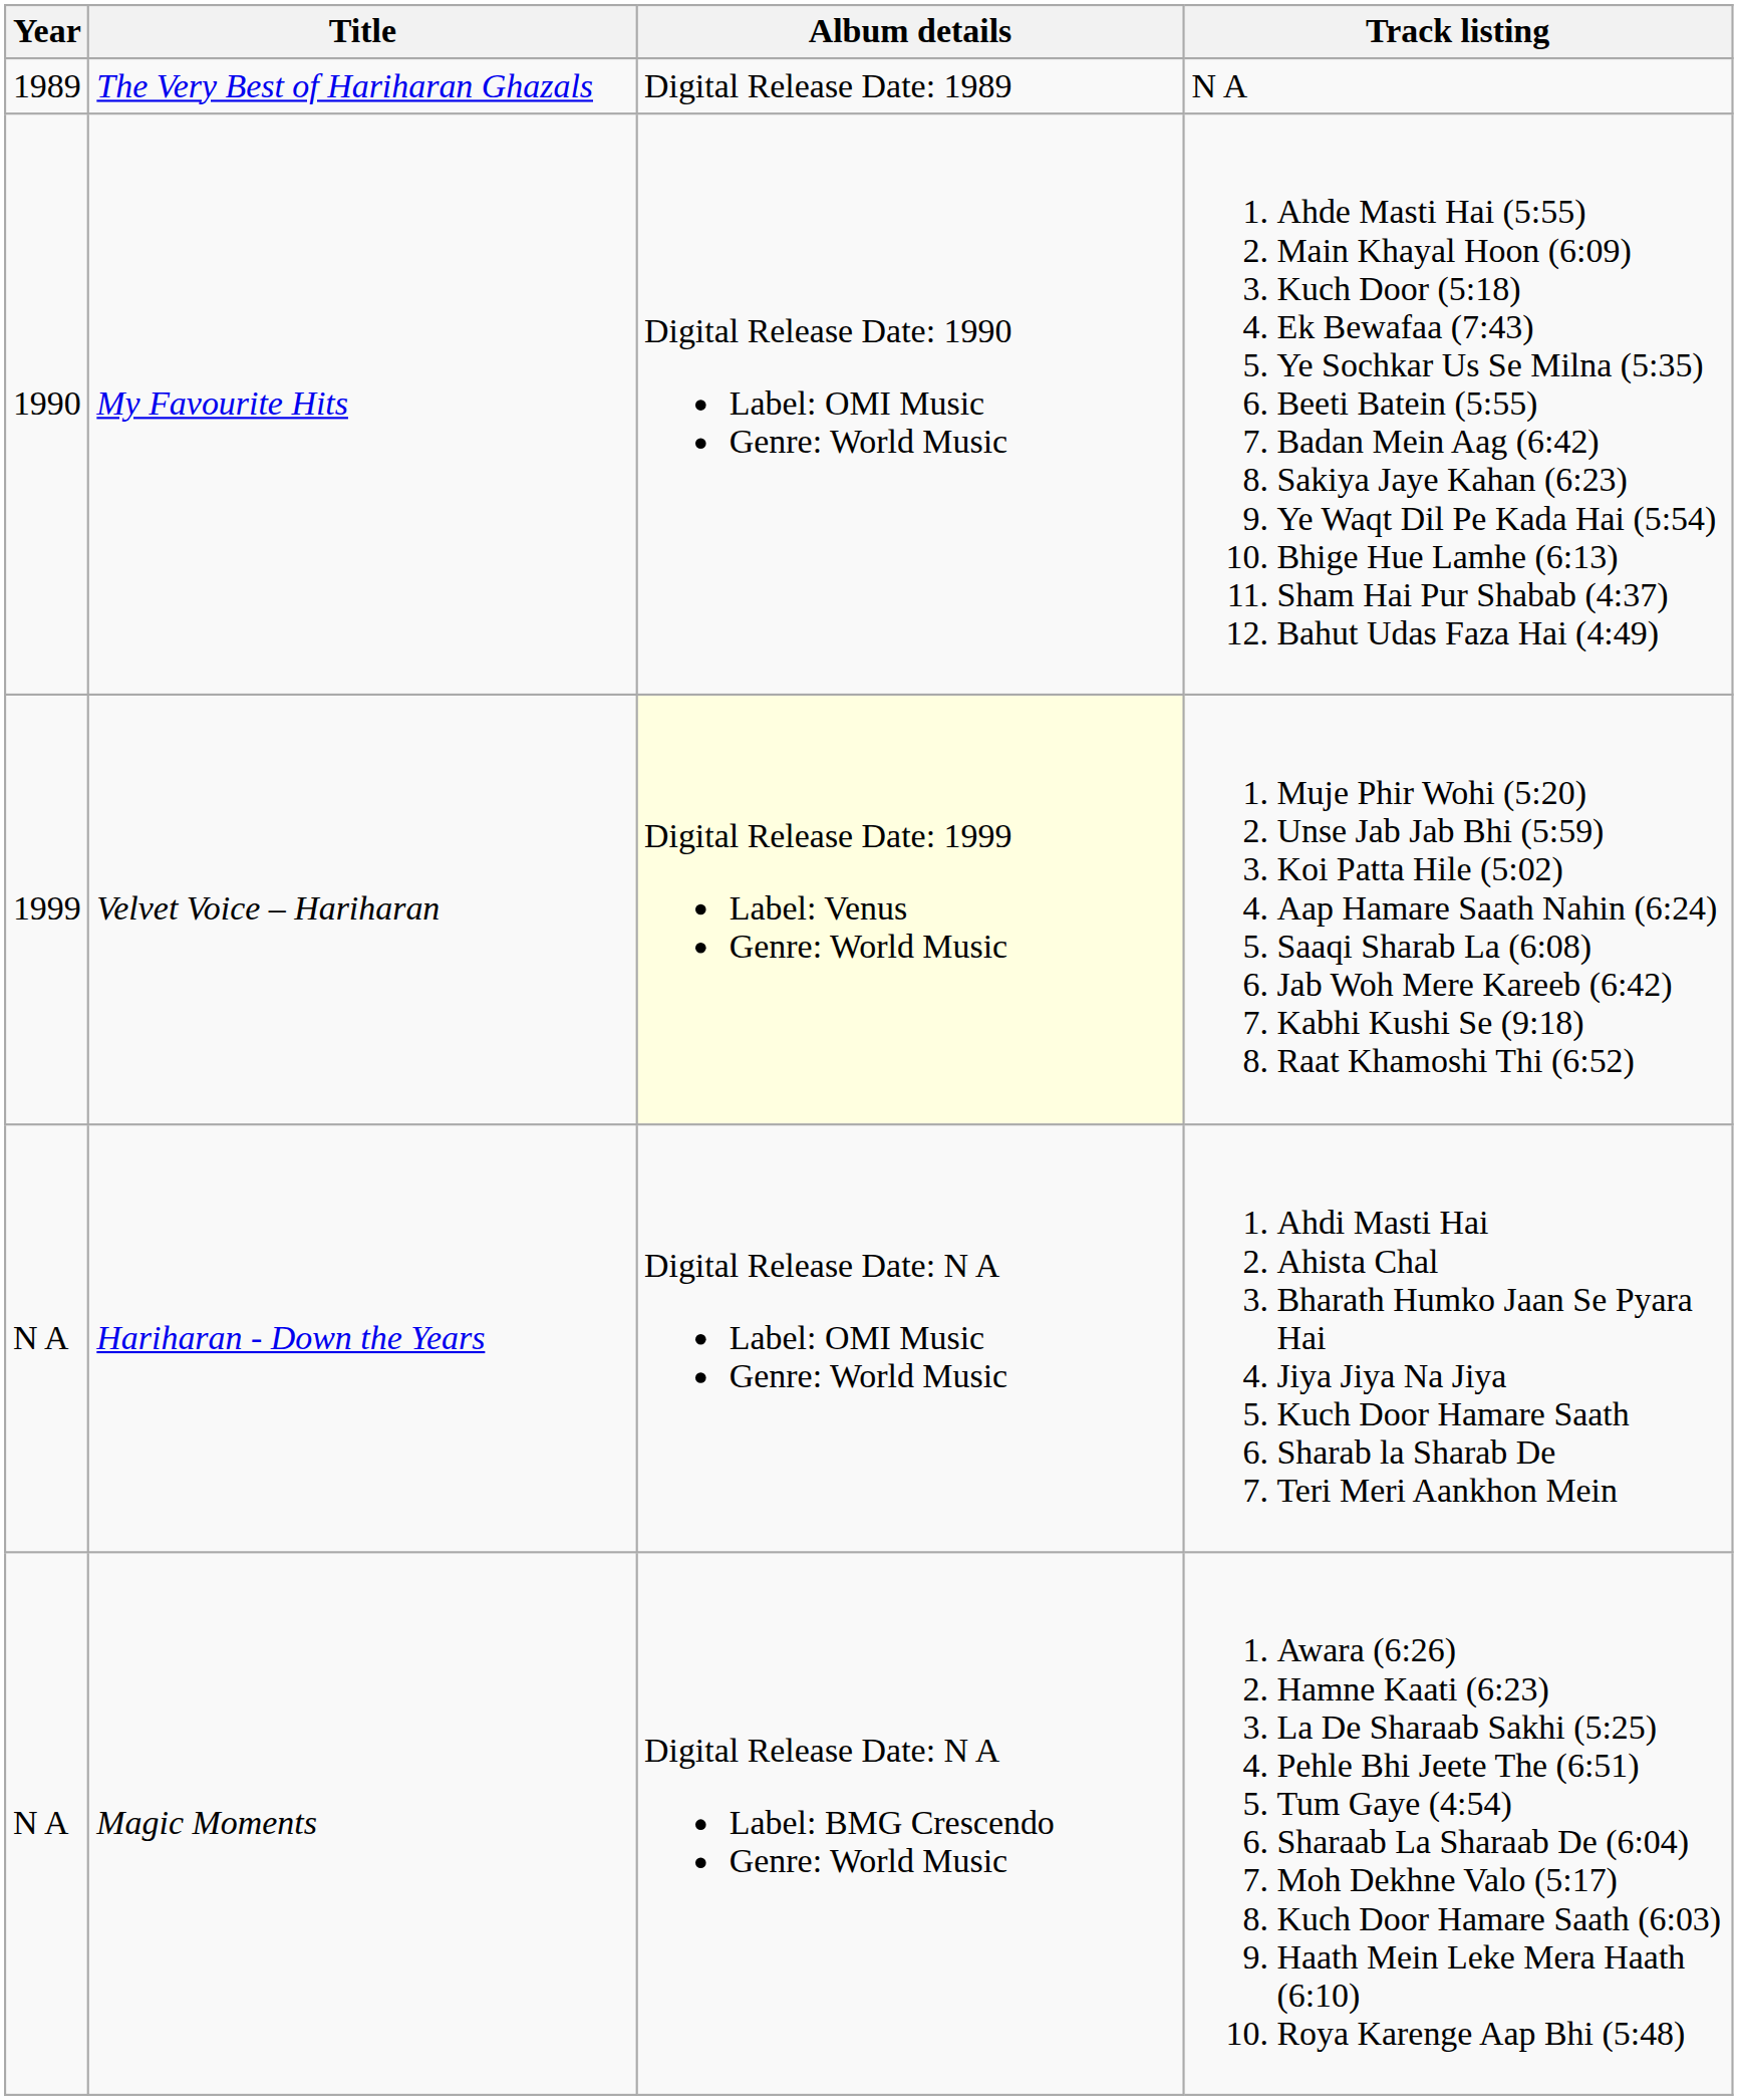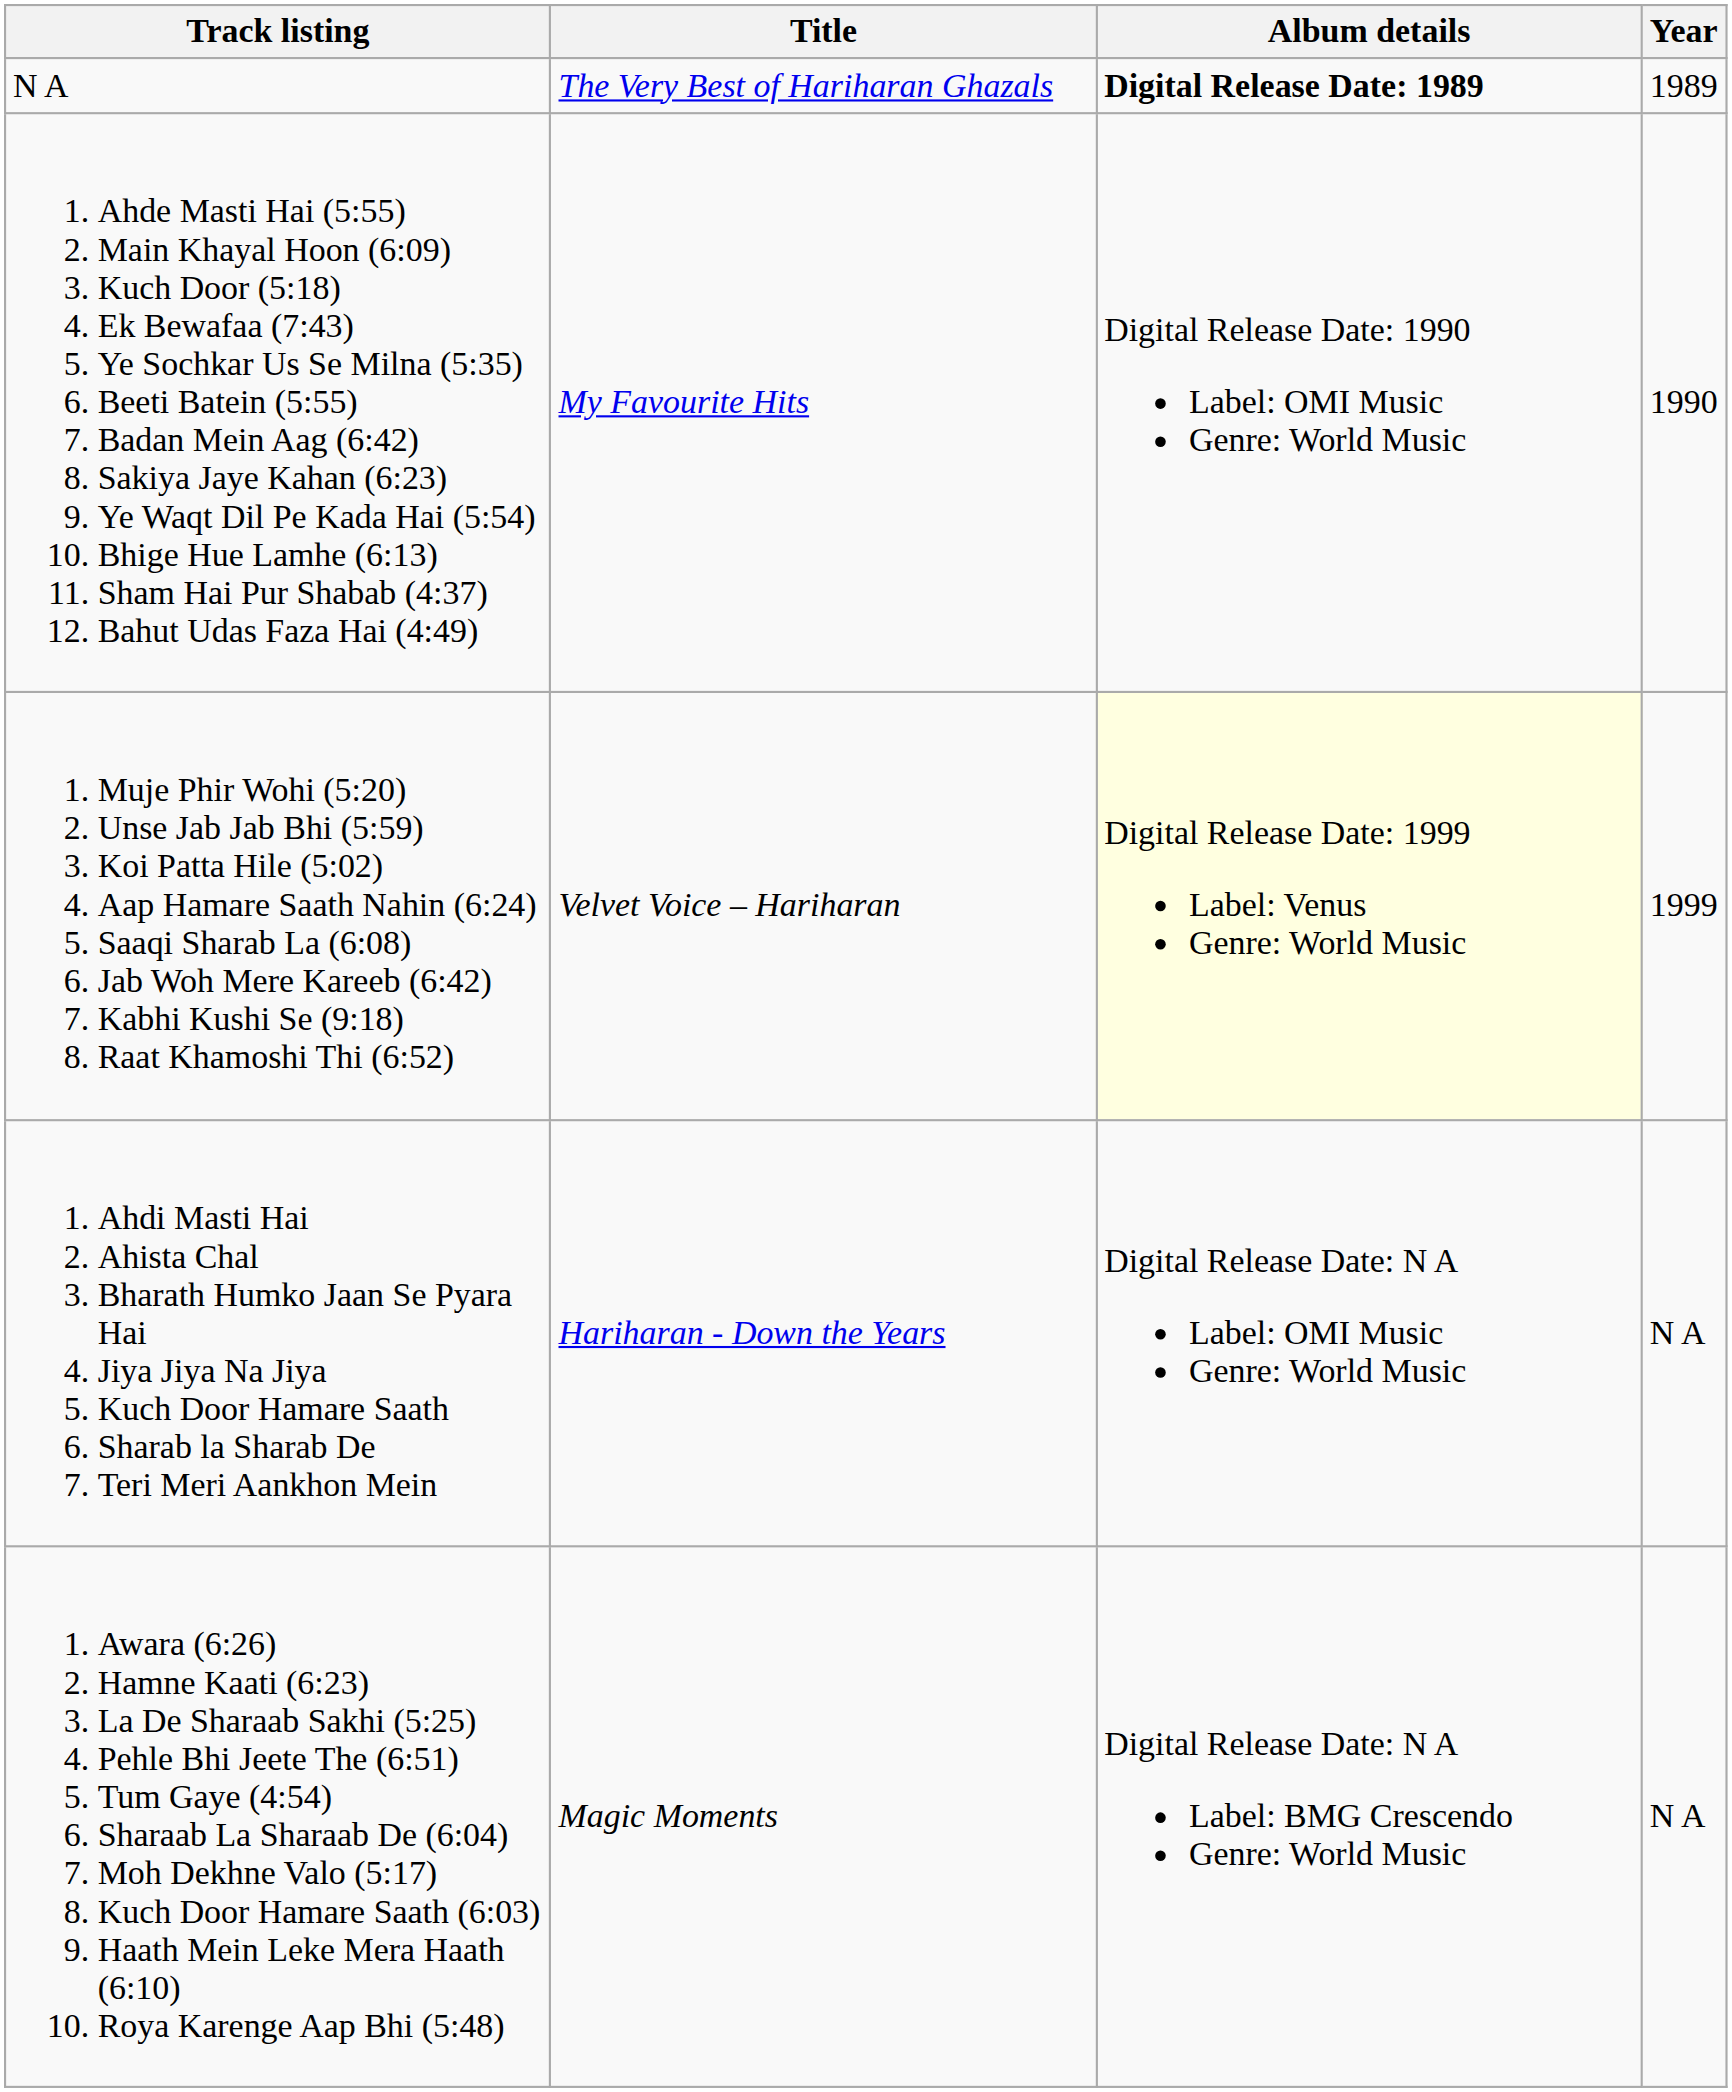columns swapped: Year <-> Track listing
The Very Best of Hariharan Ghazals | Album details: normal -> bold
